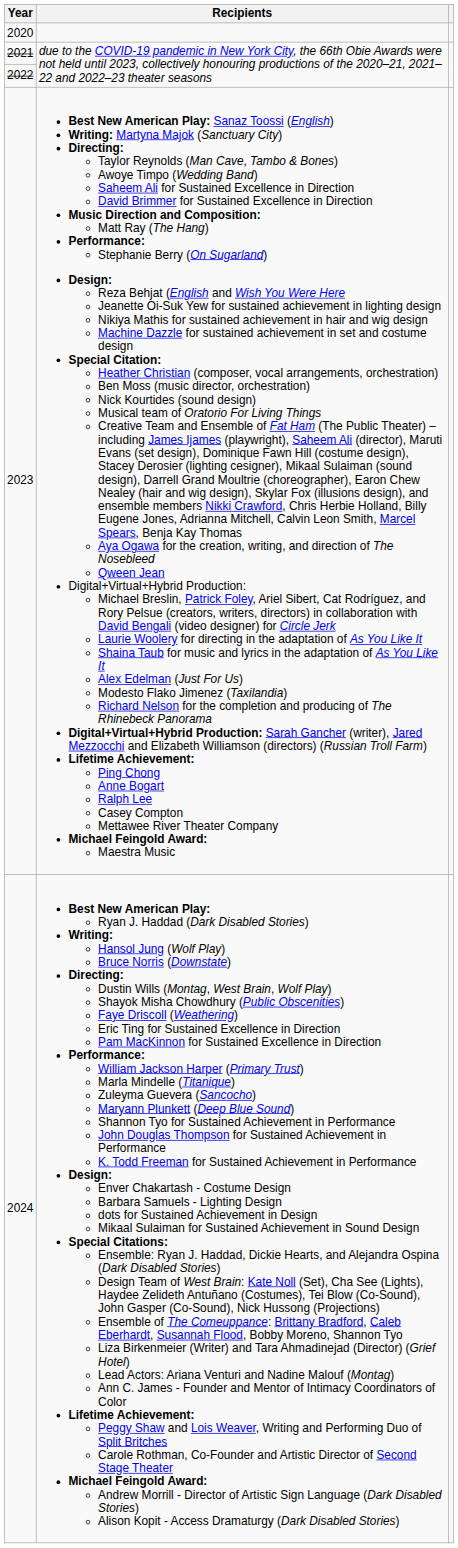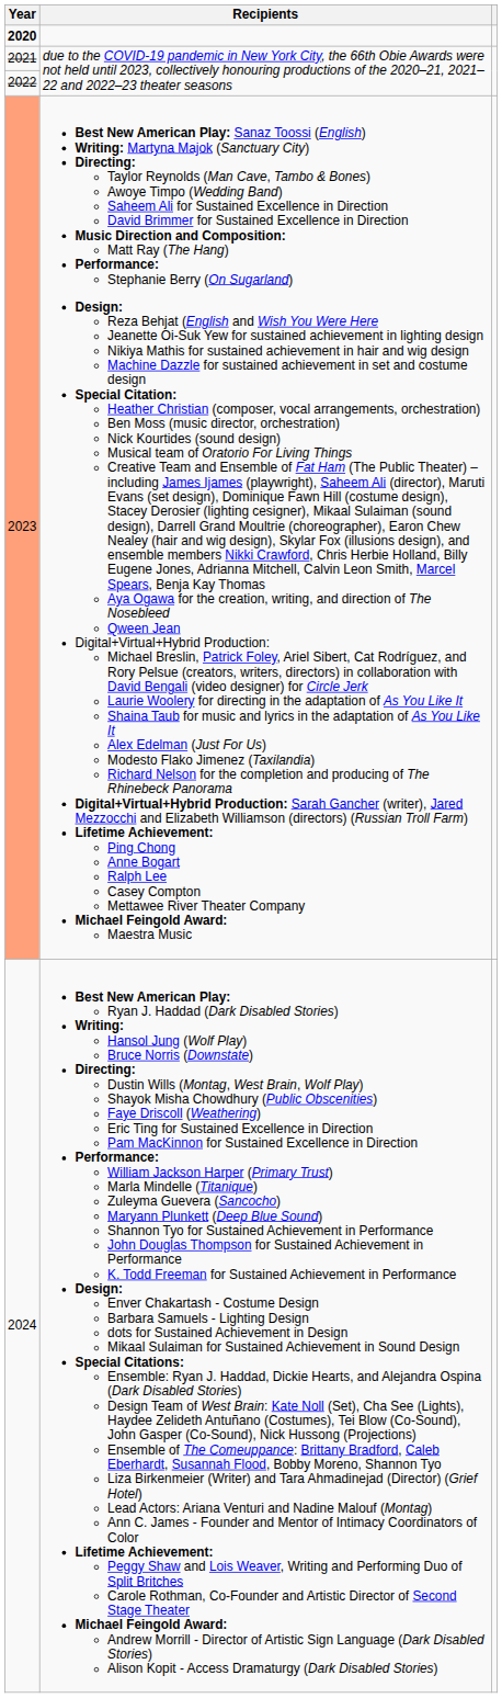2020 | Year: normal -> bold
2023 | Year: no background -> lightsalmon background
